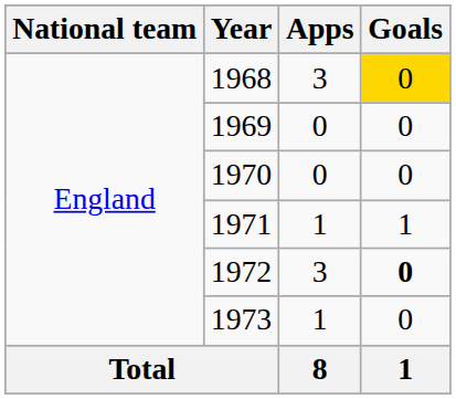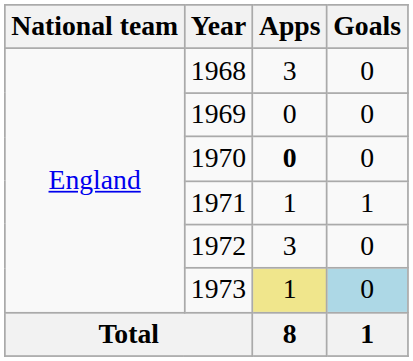1968 | Goals: gold background -> no background
1970 | Apps: normal -> bold
1972 | Goals: bold -> normal
1973 | Apps: no background -> khaki background
1973 | Goals: no background -> lightblue background
